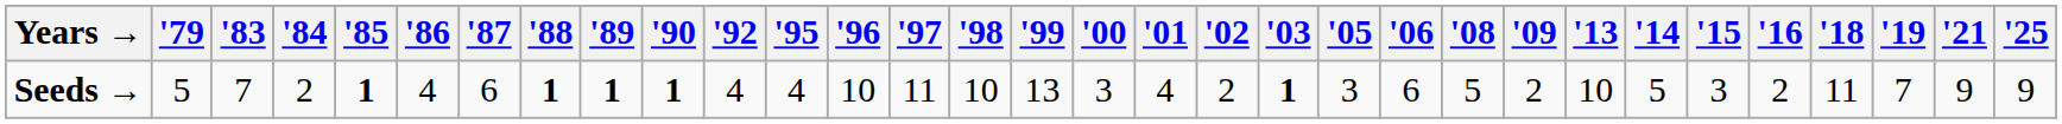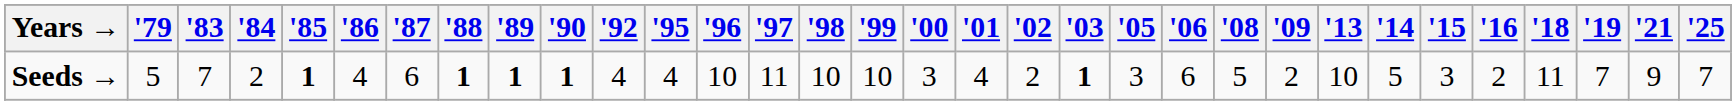Seeds → | '99: 13 -> 10
Seeds → | '25: 9 -> 7
